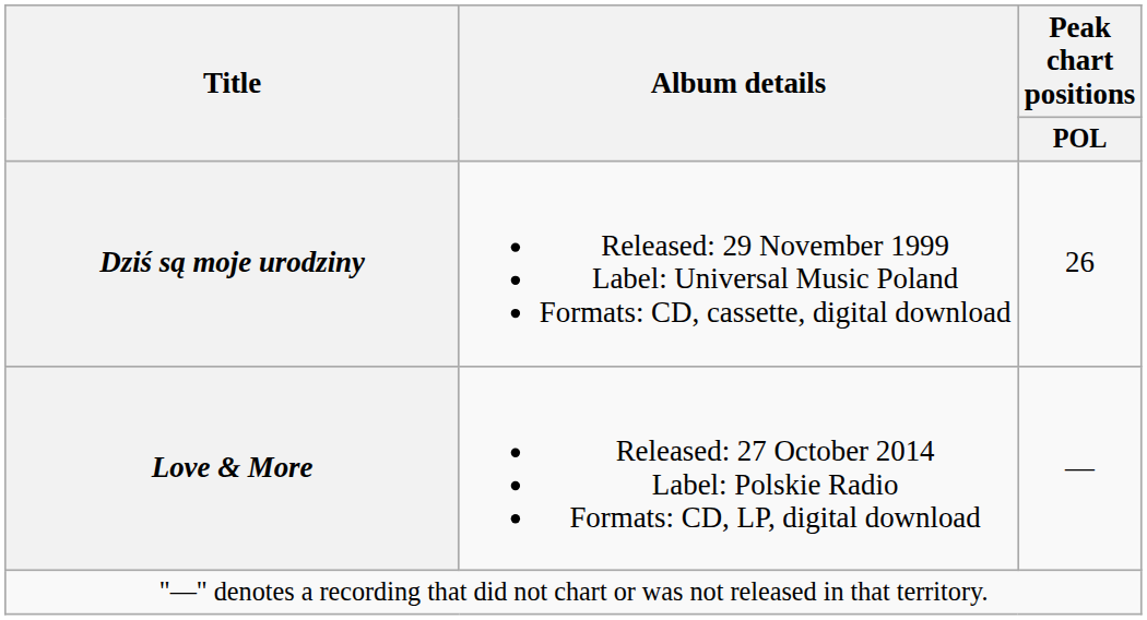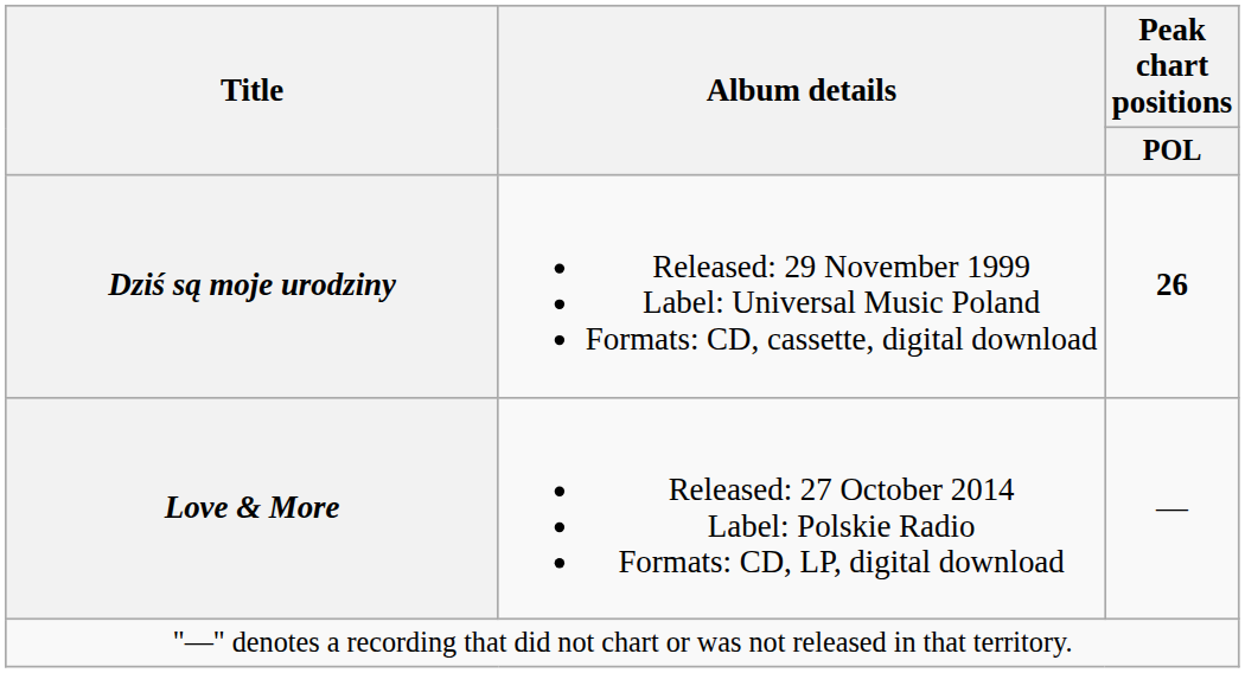Dziś są moje urodziny | Peak chart positions / POL: normal -> bold
